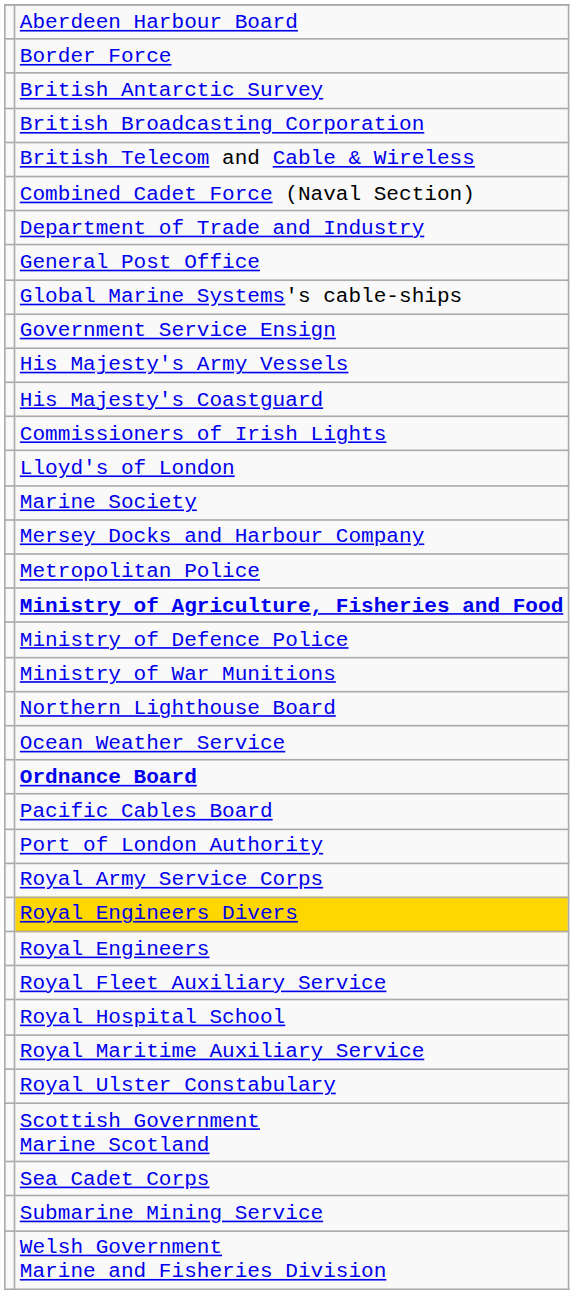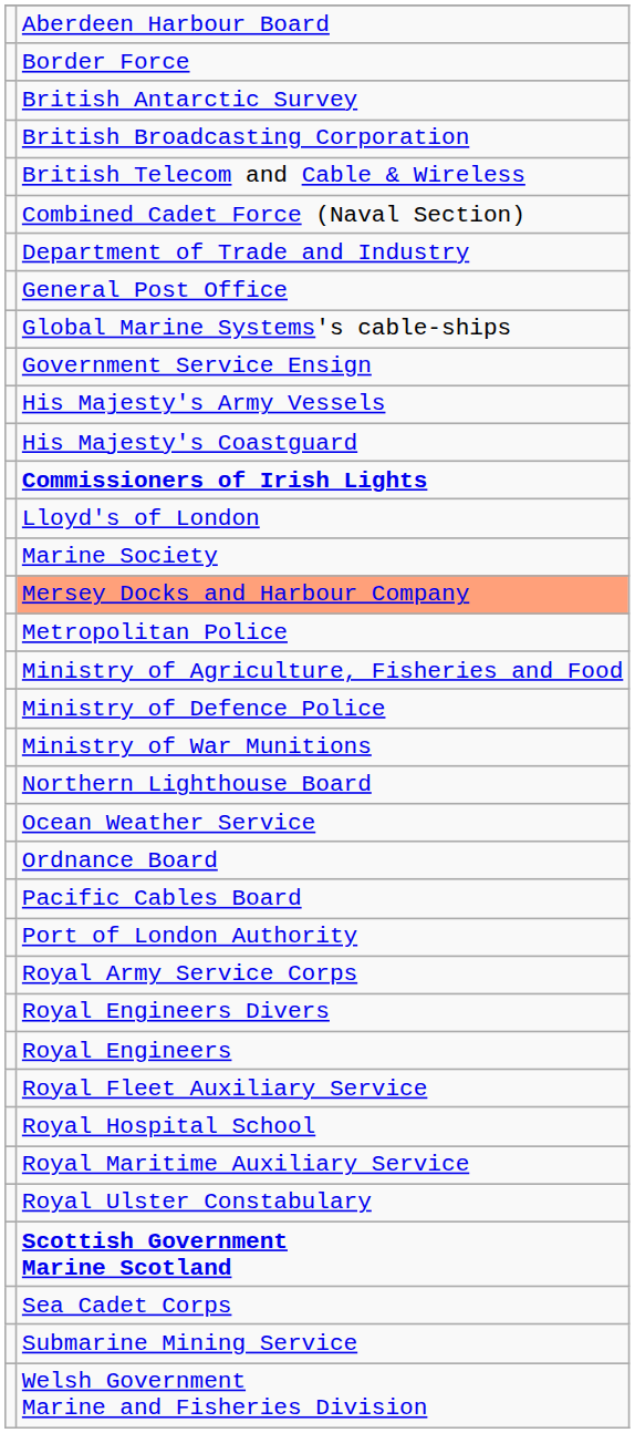Commissioners of Irish Lights | column 2: normal -> bold
Mersey Docks and Harbour Company | column 2: no background -> lightsalmon background
Ministry of Agriculture, Fisheries and Food | column 2: bold -> normal
Ordnance Board | column 2: bold -> normal
Royal Engineers Divers | column 2: gold background -> no background
Scottish Government Marine Scotland | column 2: normal -> bold
